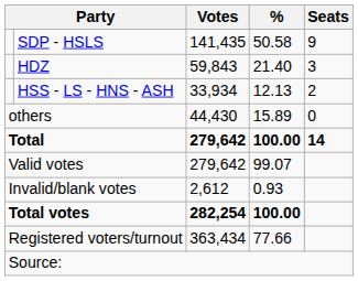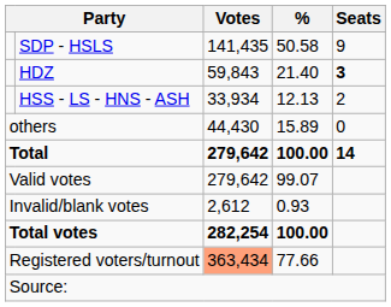HDZ | Seats: normal -> bold
Registered voters/turnout | Votes: no background -> lightsalmon background
